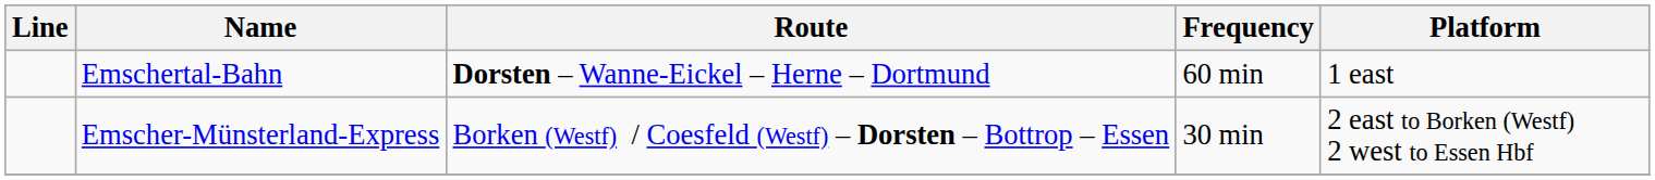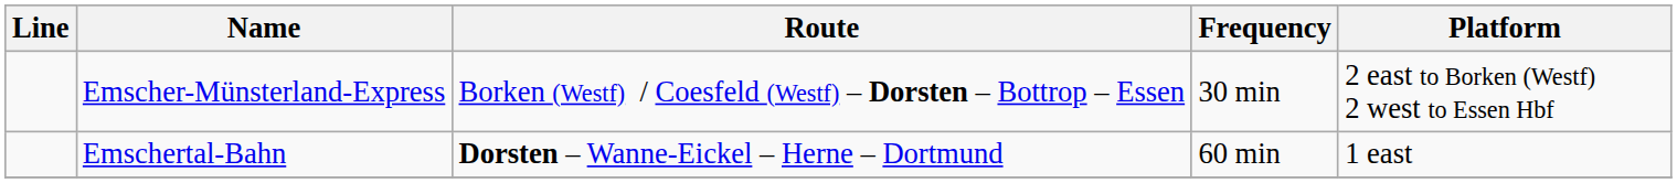rows swapped: Emscher-Münsterland-Express <-> Emschertal-Bahn
